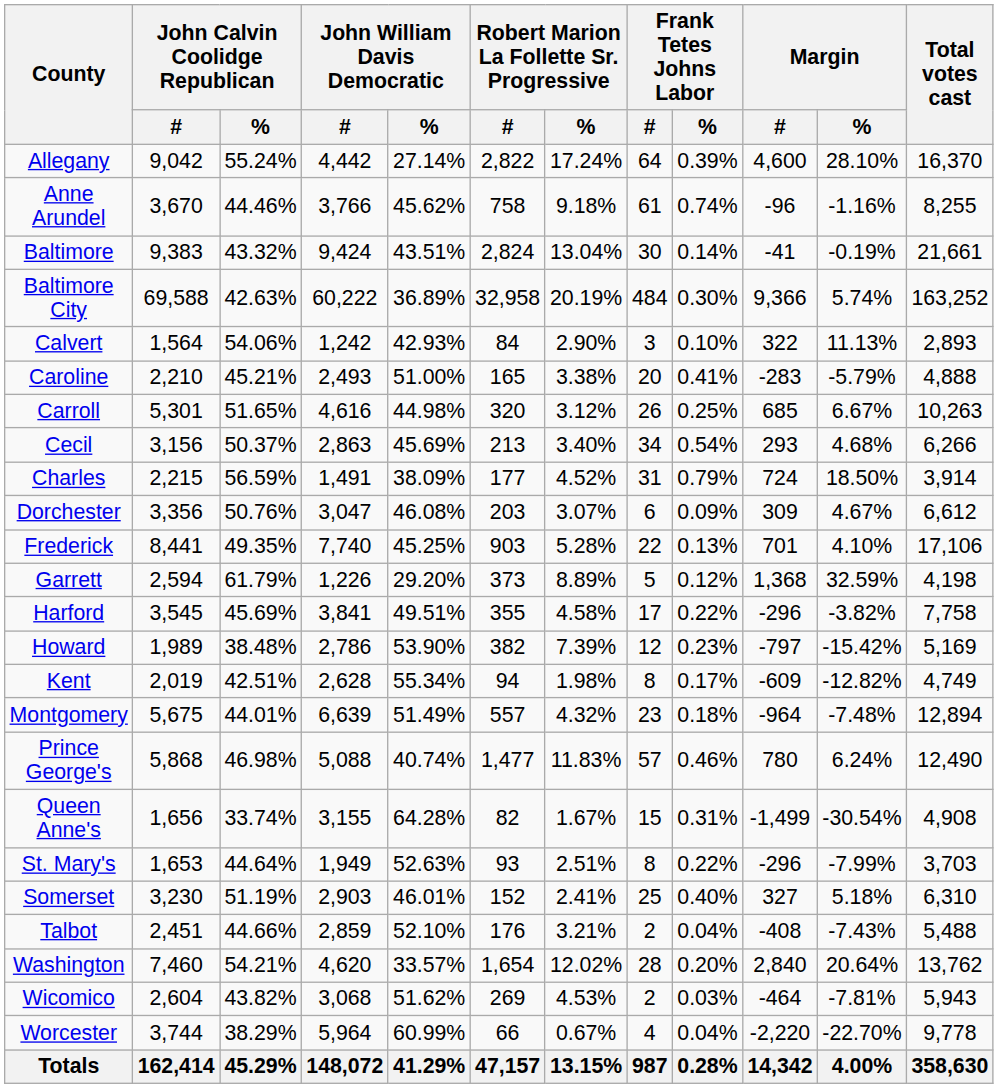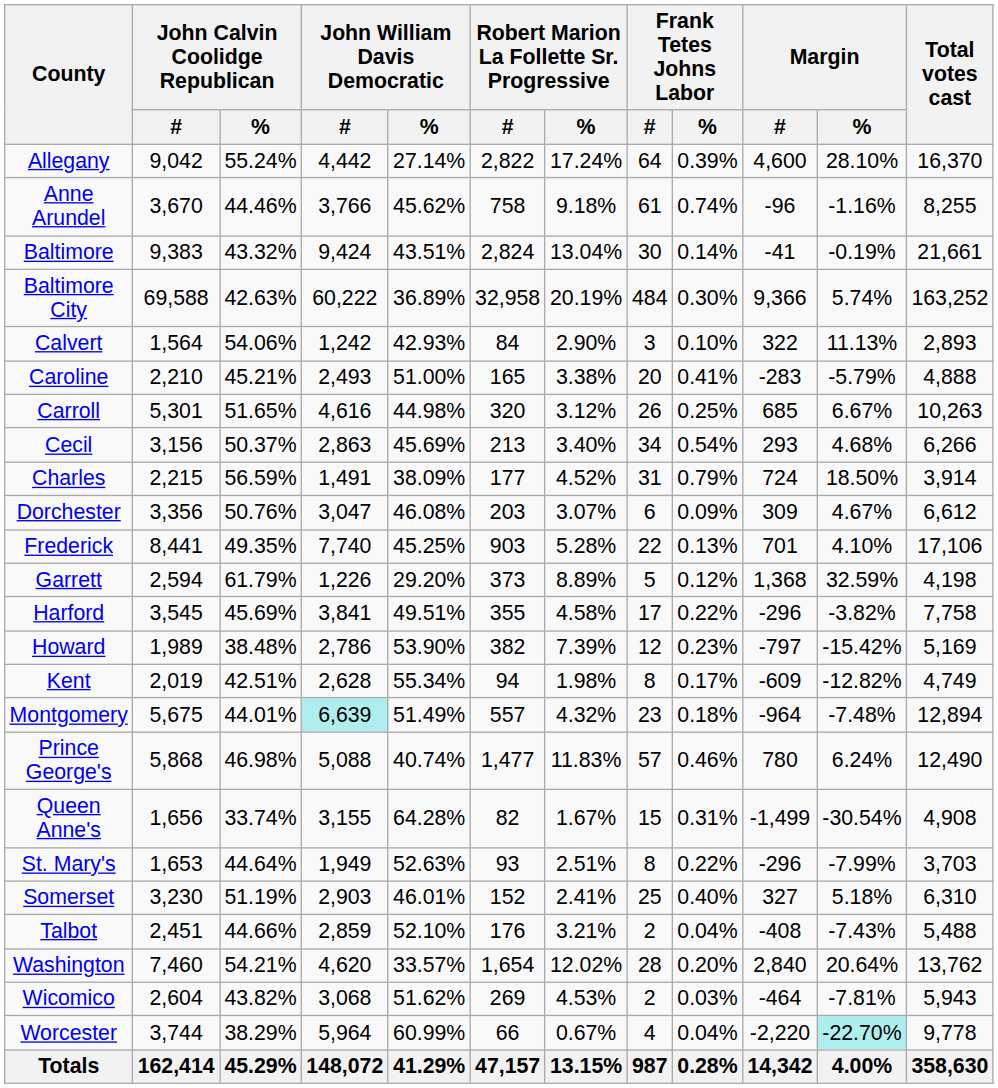Montgomery | John William Davis Democratic / #: no background -> paleturquoise background
Worcester | Margin / %: no background -> paleturquoise background
